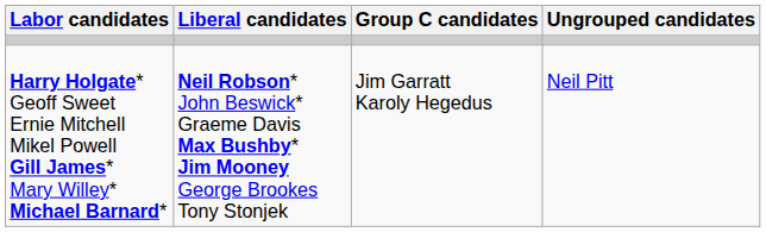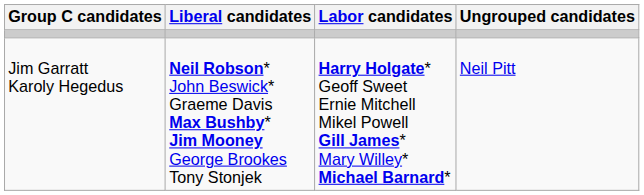columns swapped: Labor candidates <-> Group C candidates
